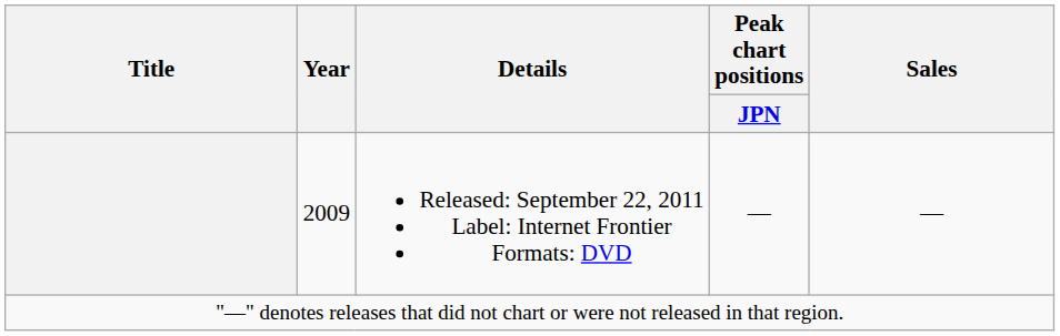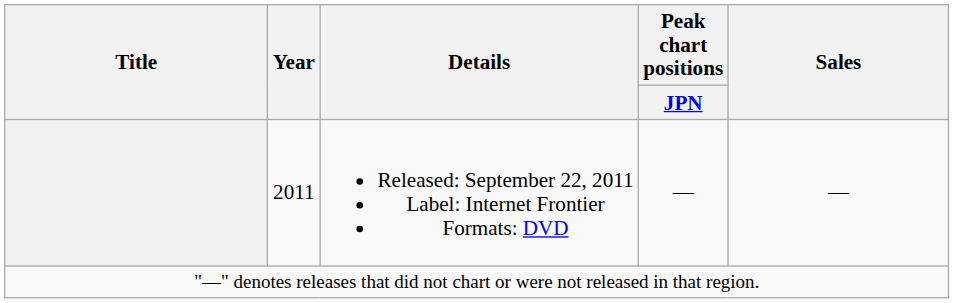row 3 | Year: 2009 -> 2011
